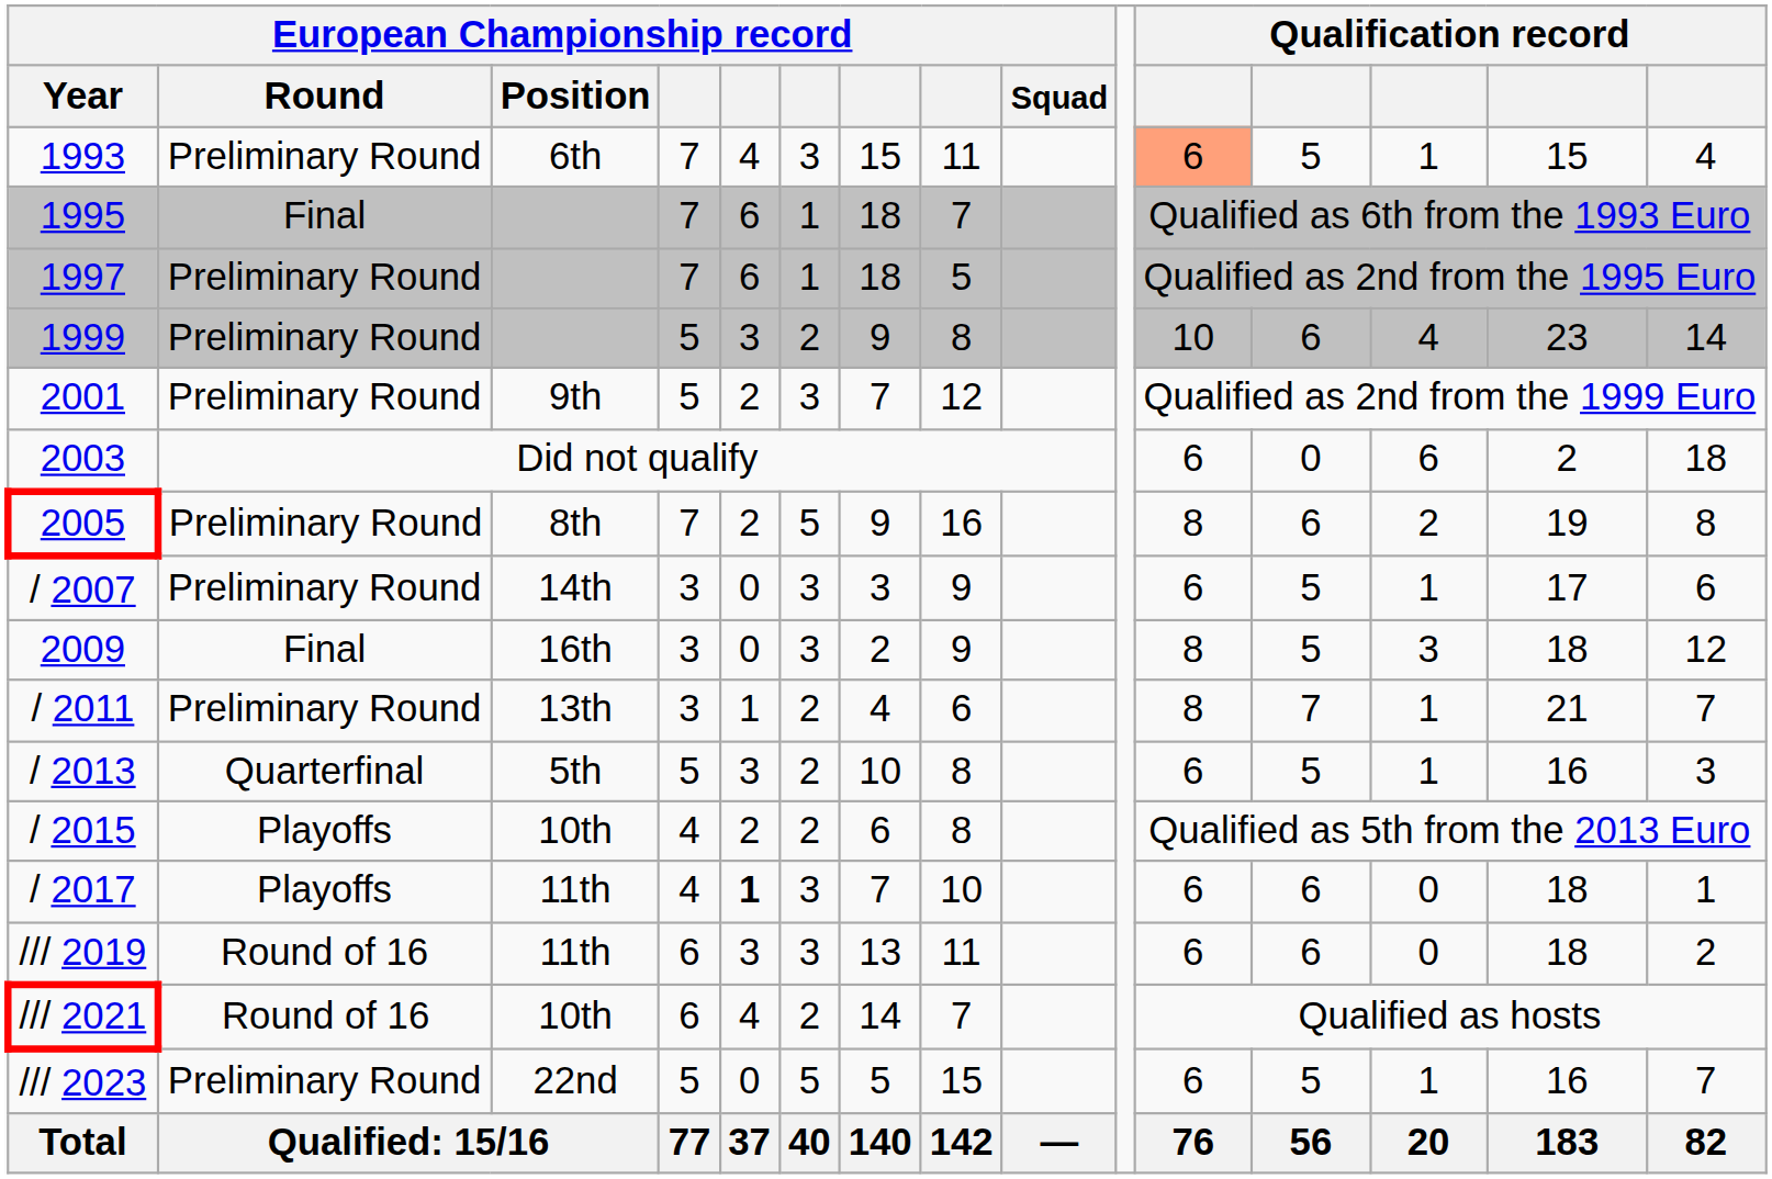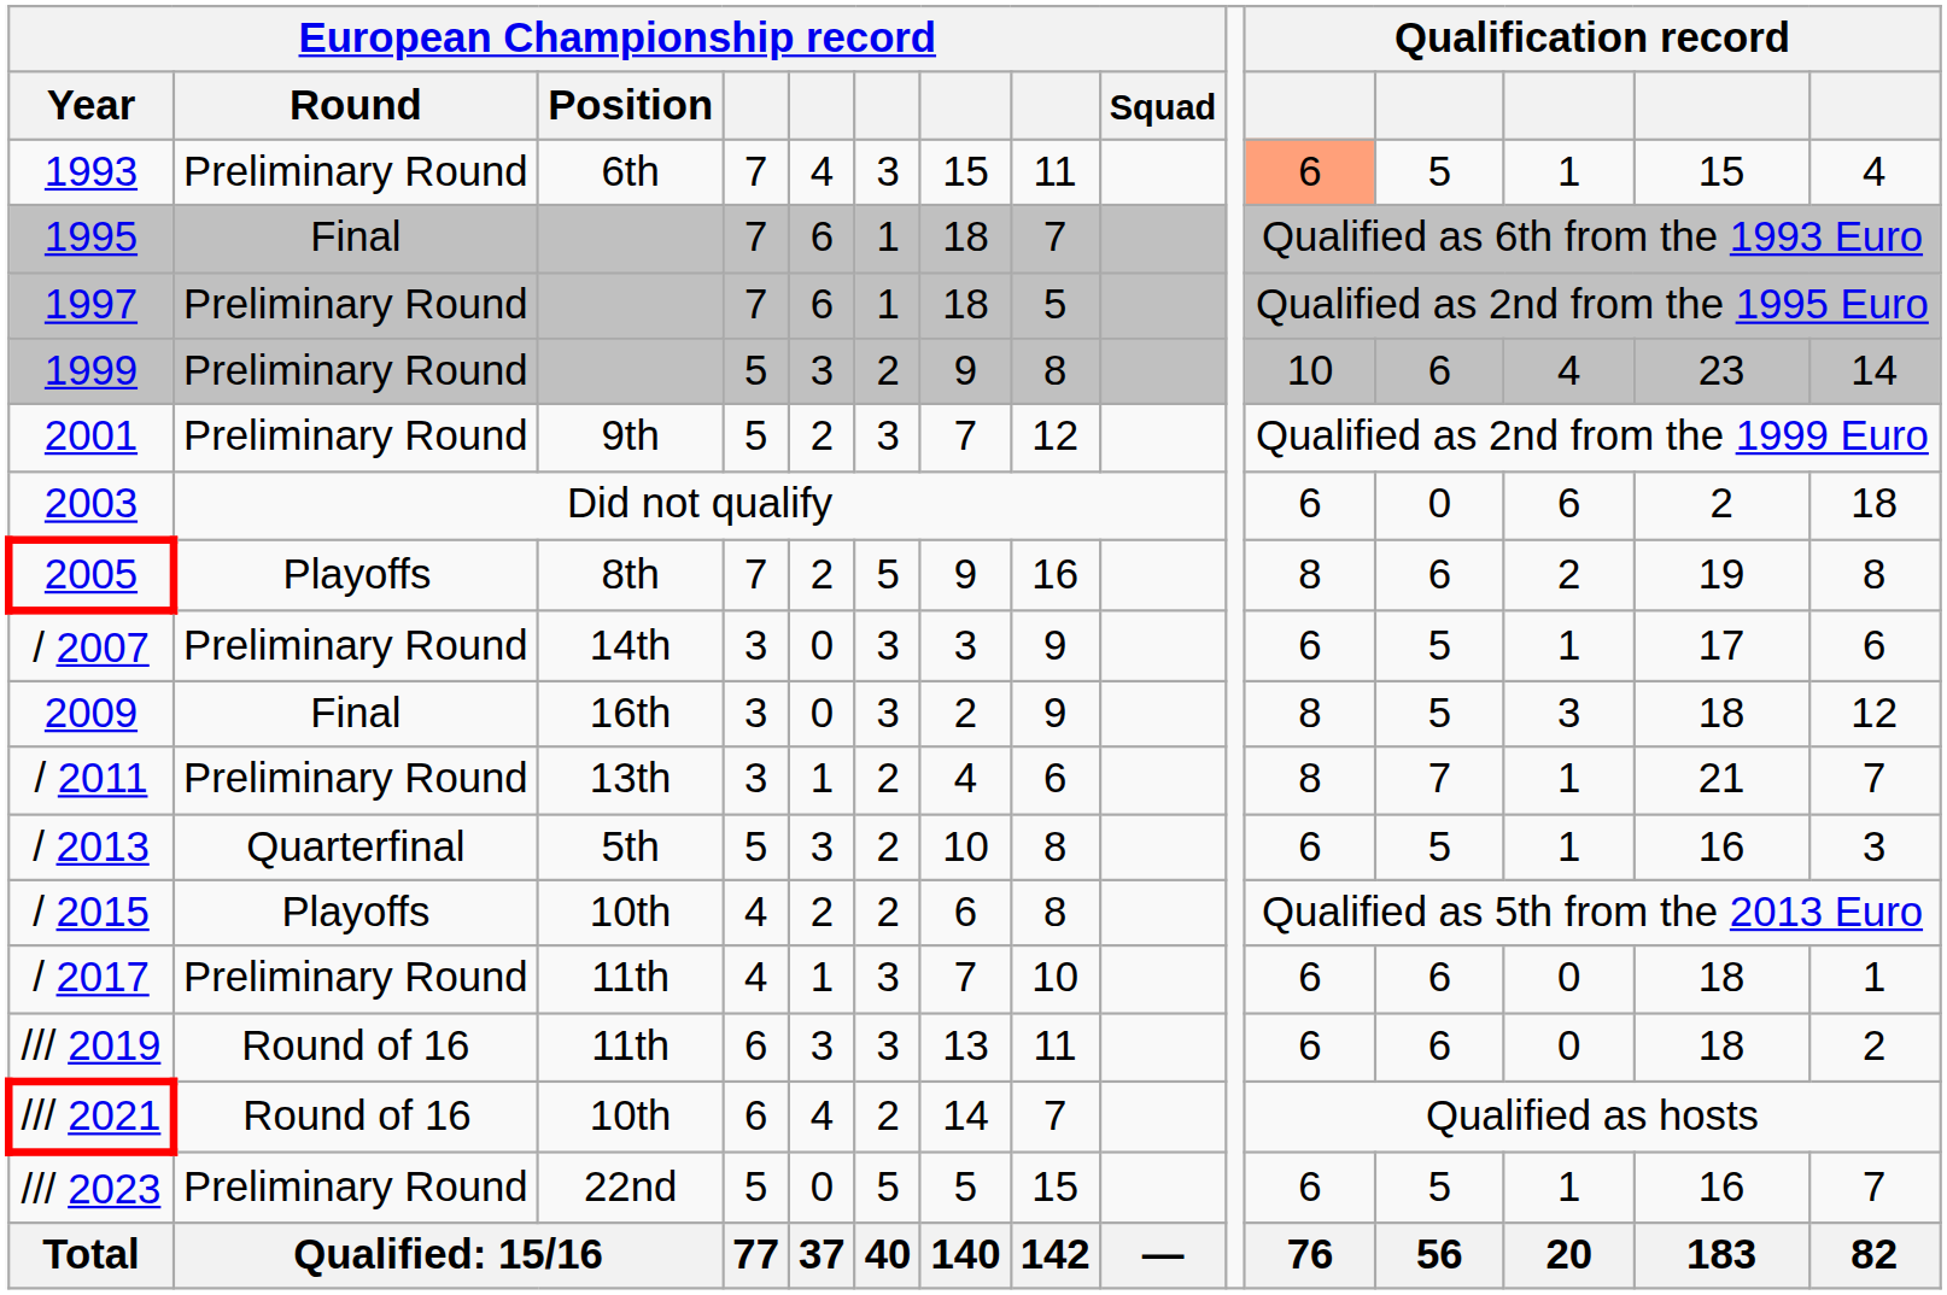2005 | European Championship record / Round: Preliminary Round -> Playoffs
/ 2017 | European Championship record / Round: Playoffs -> Preliminary Round
/ 2017 | column 5: bold -> normal
